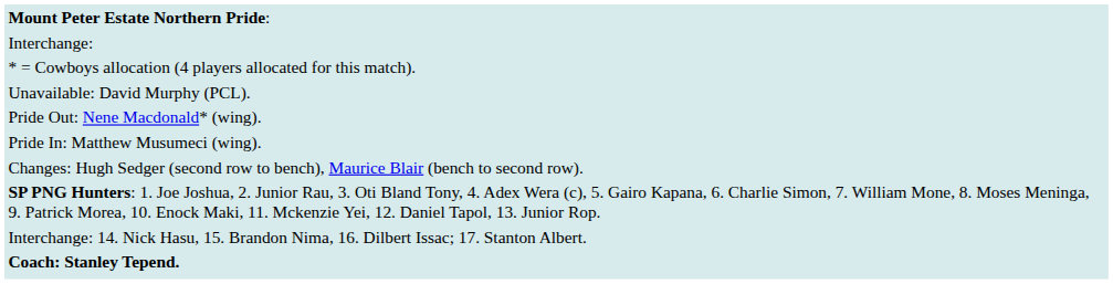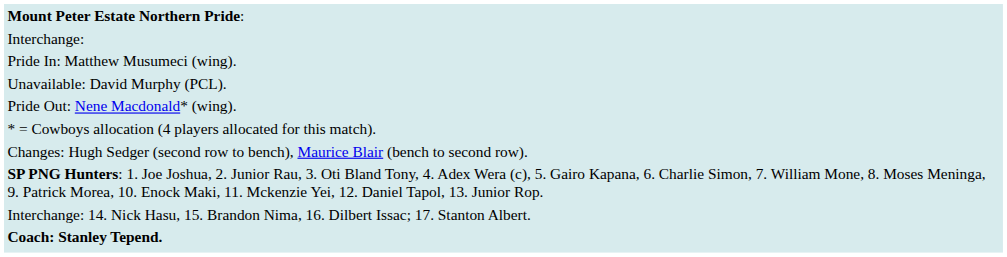row 3 | column 1: * = Cowboys allocation (4 players allocated for this match). -> Pride In: Matthew Musumeci (wing).
row 6 | column 1: Pride In: Matthew Musumeci (wing). -> * = Cowboys allocation (4 players allocated for this match).
